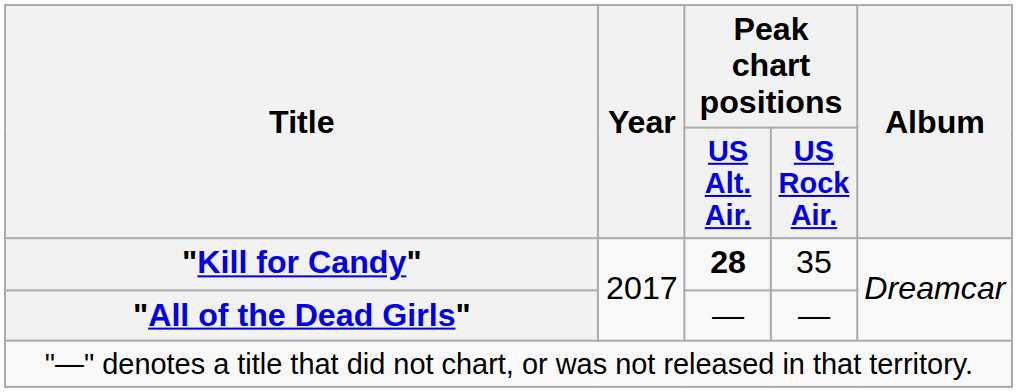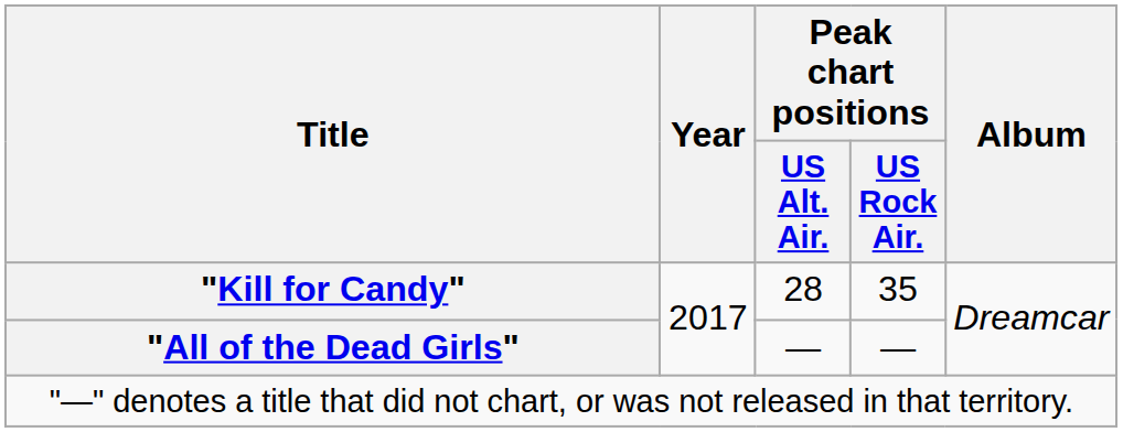"Kill for Candy" | Peak chart positions / US Alt. Air.: bold -> normal
